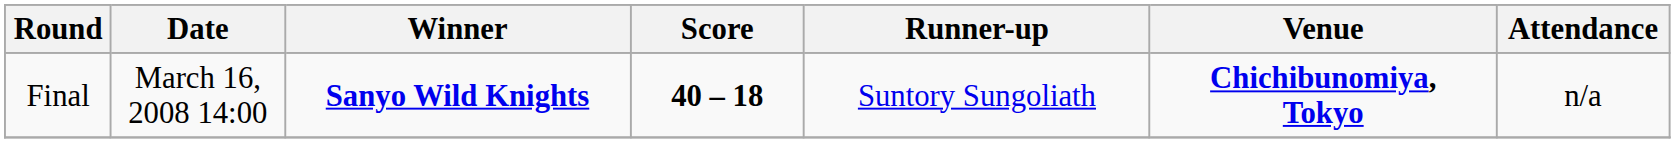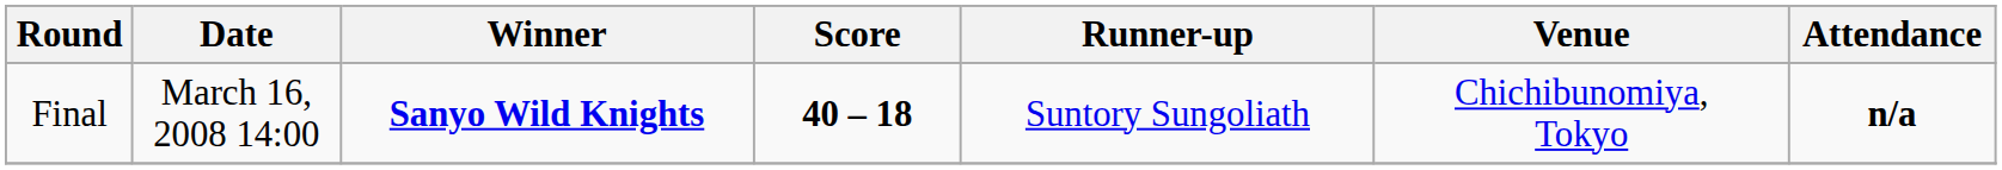Final | Venue: bold -> normal
Final | Attendance: normal -> bold
